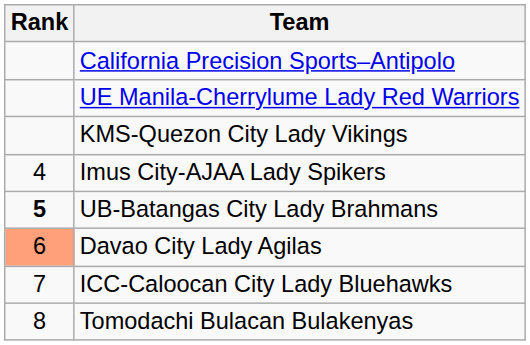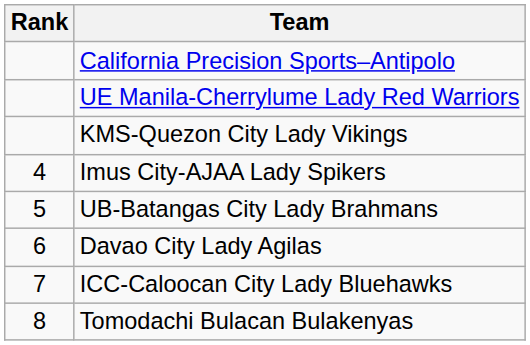UB-Batangas City Lady Brahmans | Rank: bold -> normal
Davao City Lady Agilas | Rank: lightsalmon background -> no background
